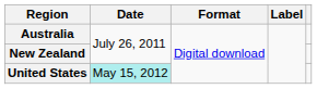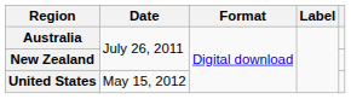United States | Date: paleturquoise background -> no background
